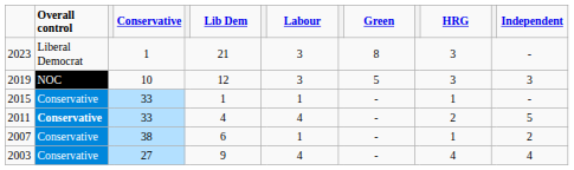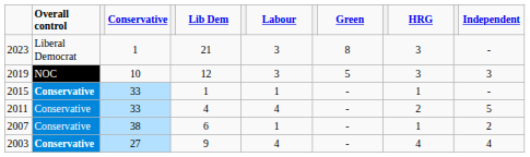2015 | Overall control: normal -> bold
2011 | Overall control: bold -> normal
2003 | Overall control: normal -> bold
